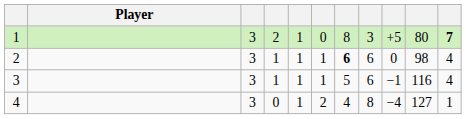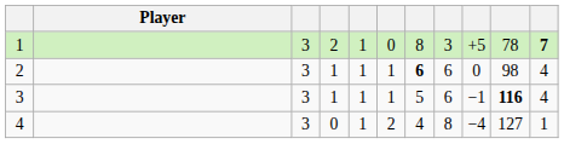row 2 | column 10: 80 -> 78
row 4 | column 10: normal -> bold
